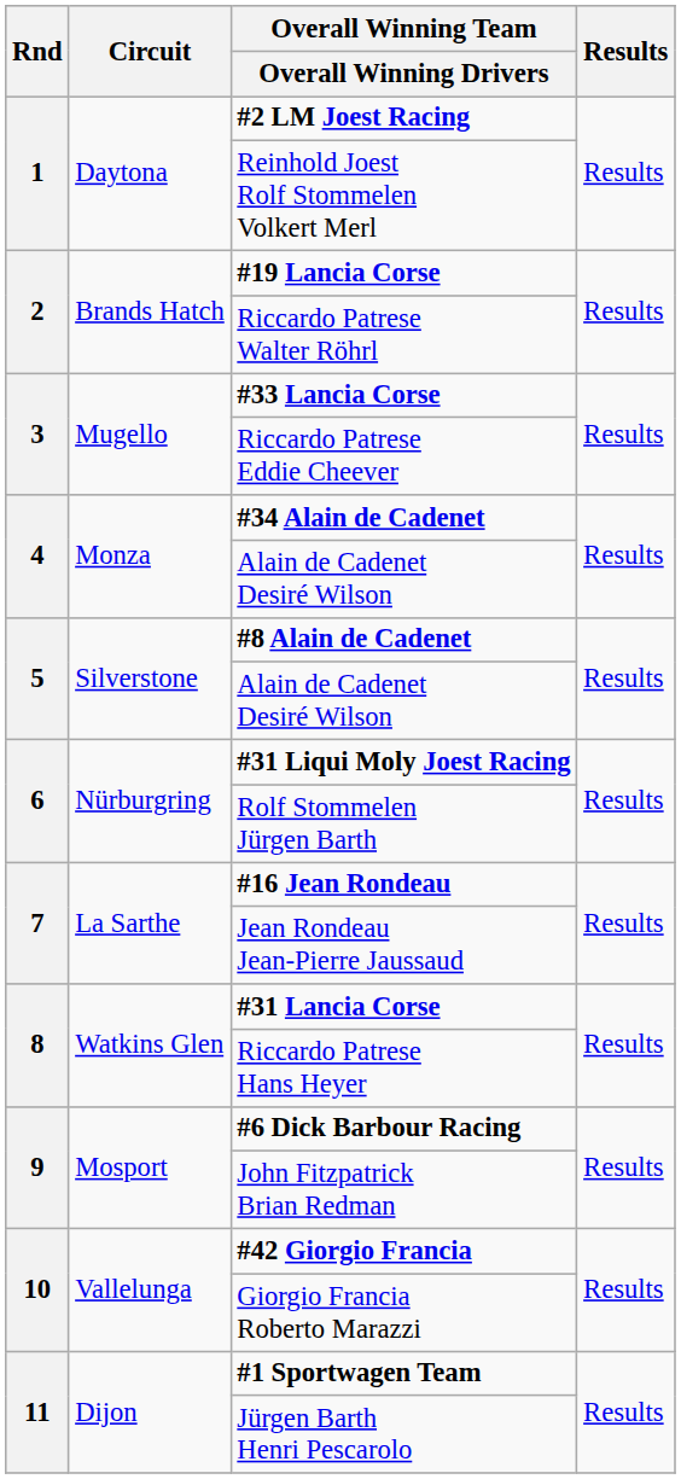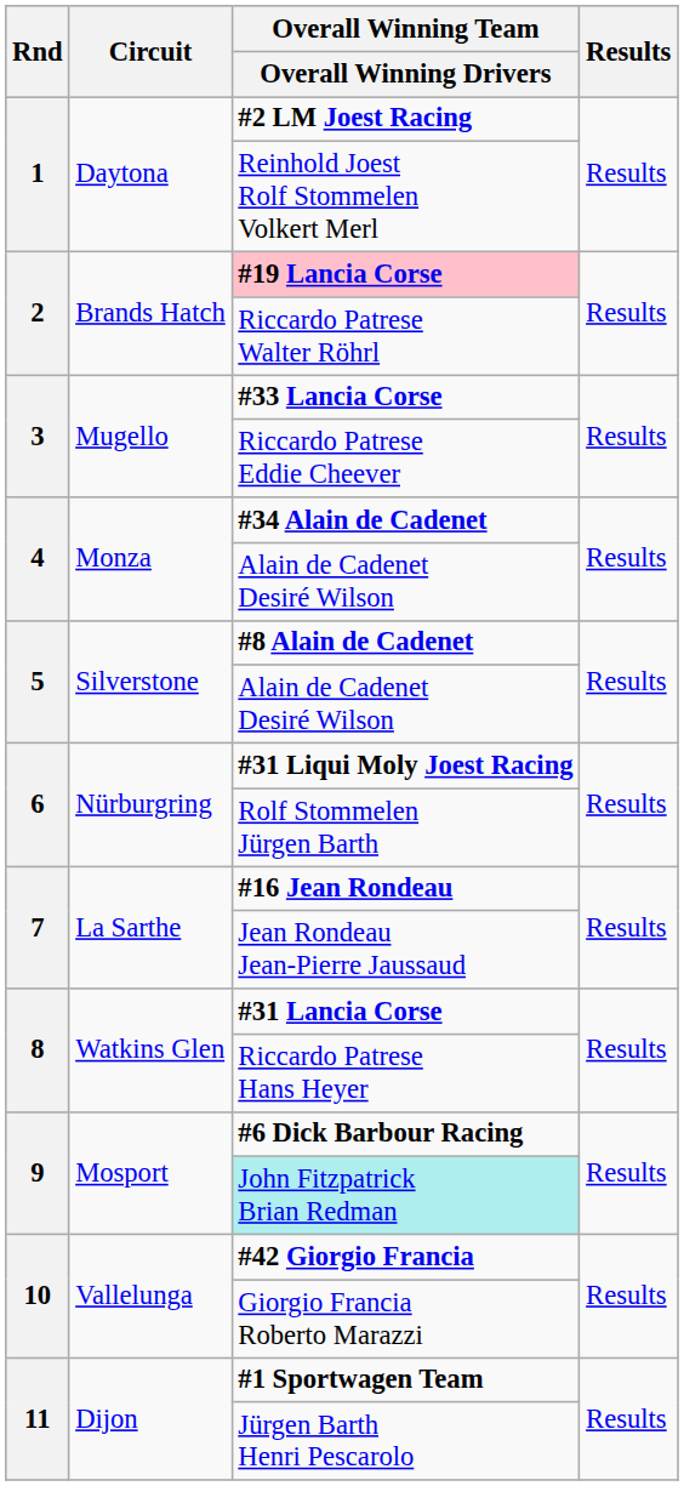#19 Lancia Corse | Overall Winning Team / Overall Winning Drivers: no background -> pink background
John Fitzpatrick Brian Redman | Overall Winning Team / Overall Winning Drivers: no background -> paleturquoise background
